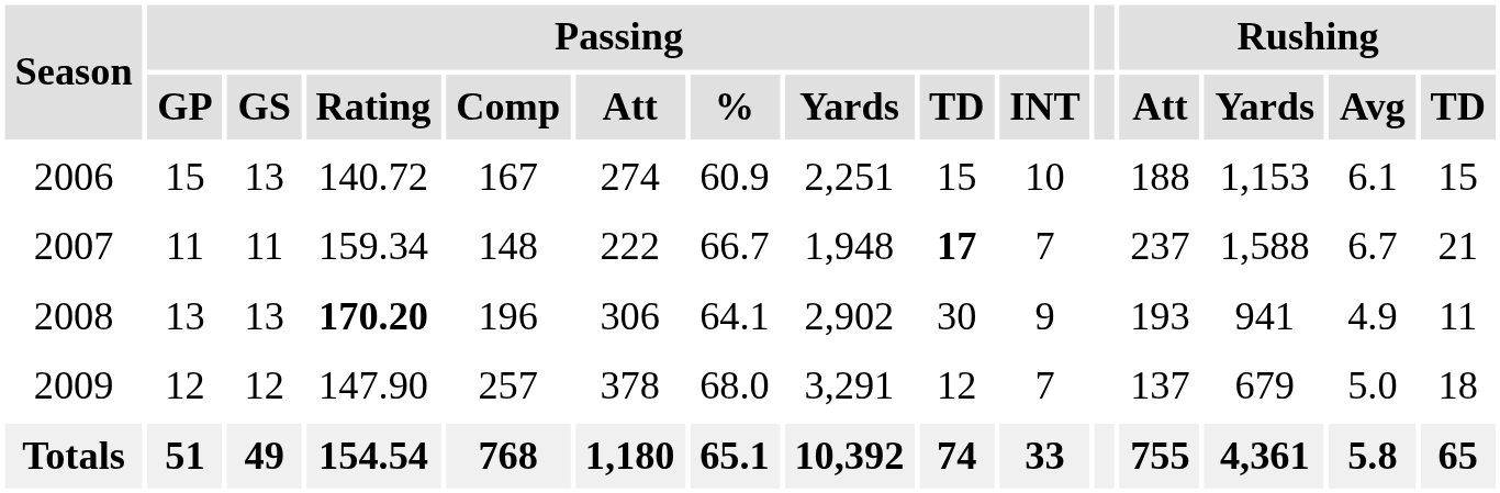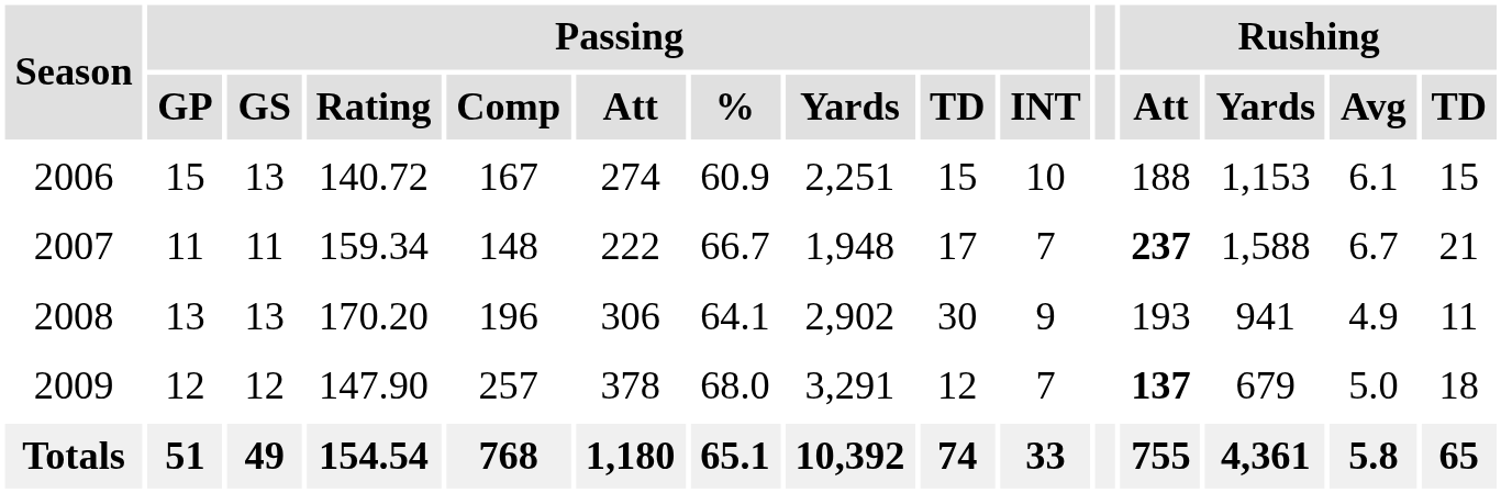2007 | Passing / TD: bold -> normal
2007 | Rushing / Att: normal -> bold
2008 | Passing / Rating: bold -> normal
2009 | Rushing / Att: normal -> bold
